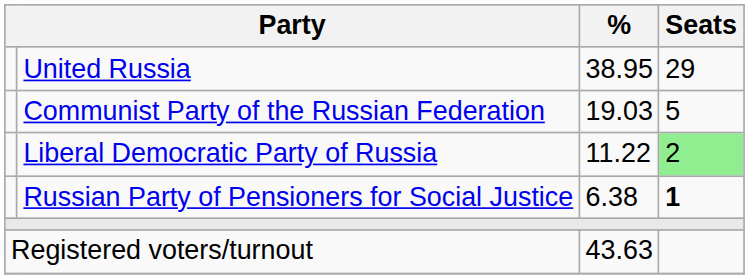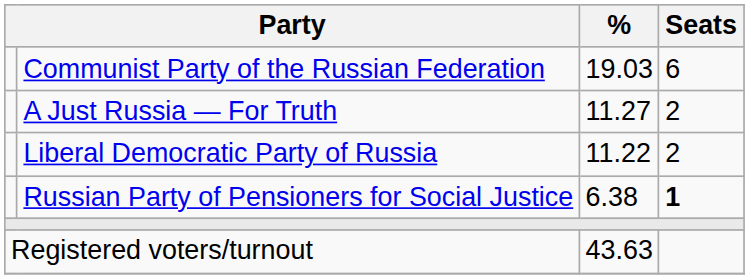- row: United Russia | 38.95 | 29
Communist Party of the Russian Federation | Seats: 5 -> 6
+ row: A Just Russia — For Truth | 11.27 | 2
Liberal Democratic Party of Russia | Seats: lightgreen background -> no background
